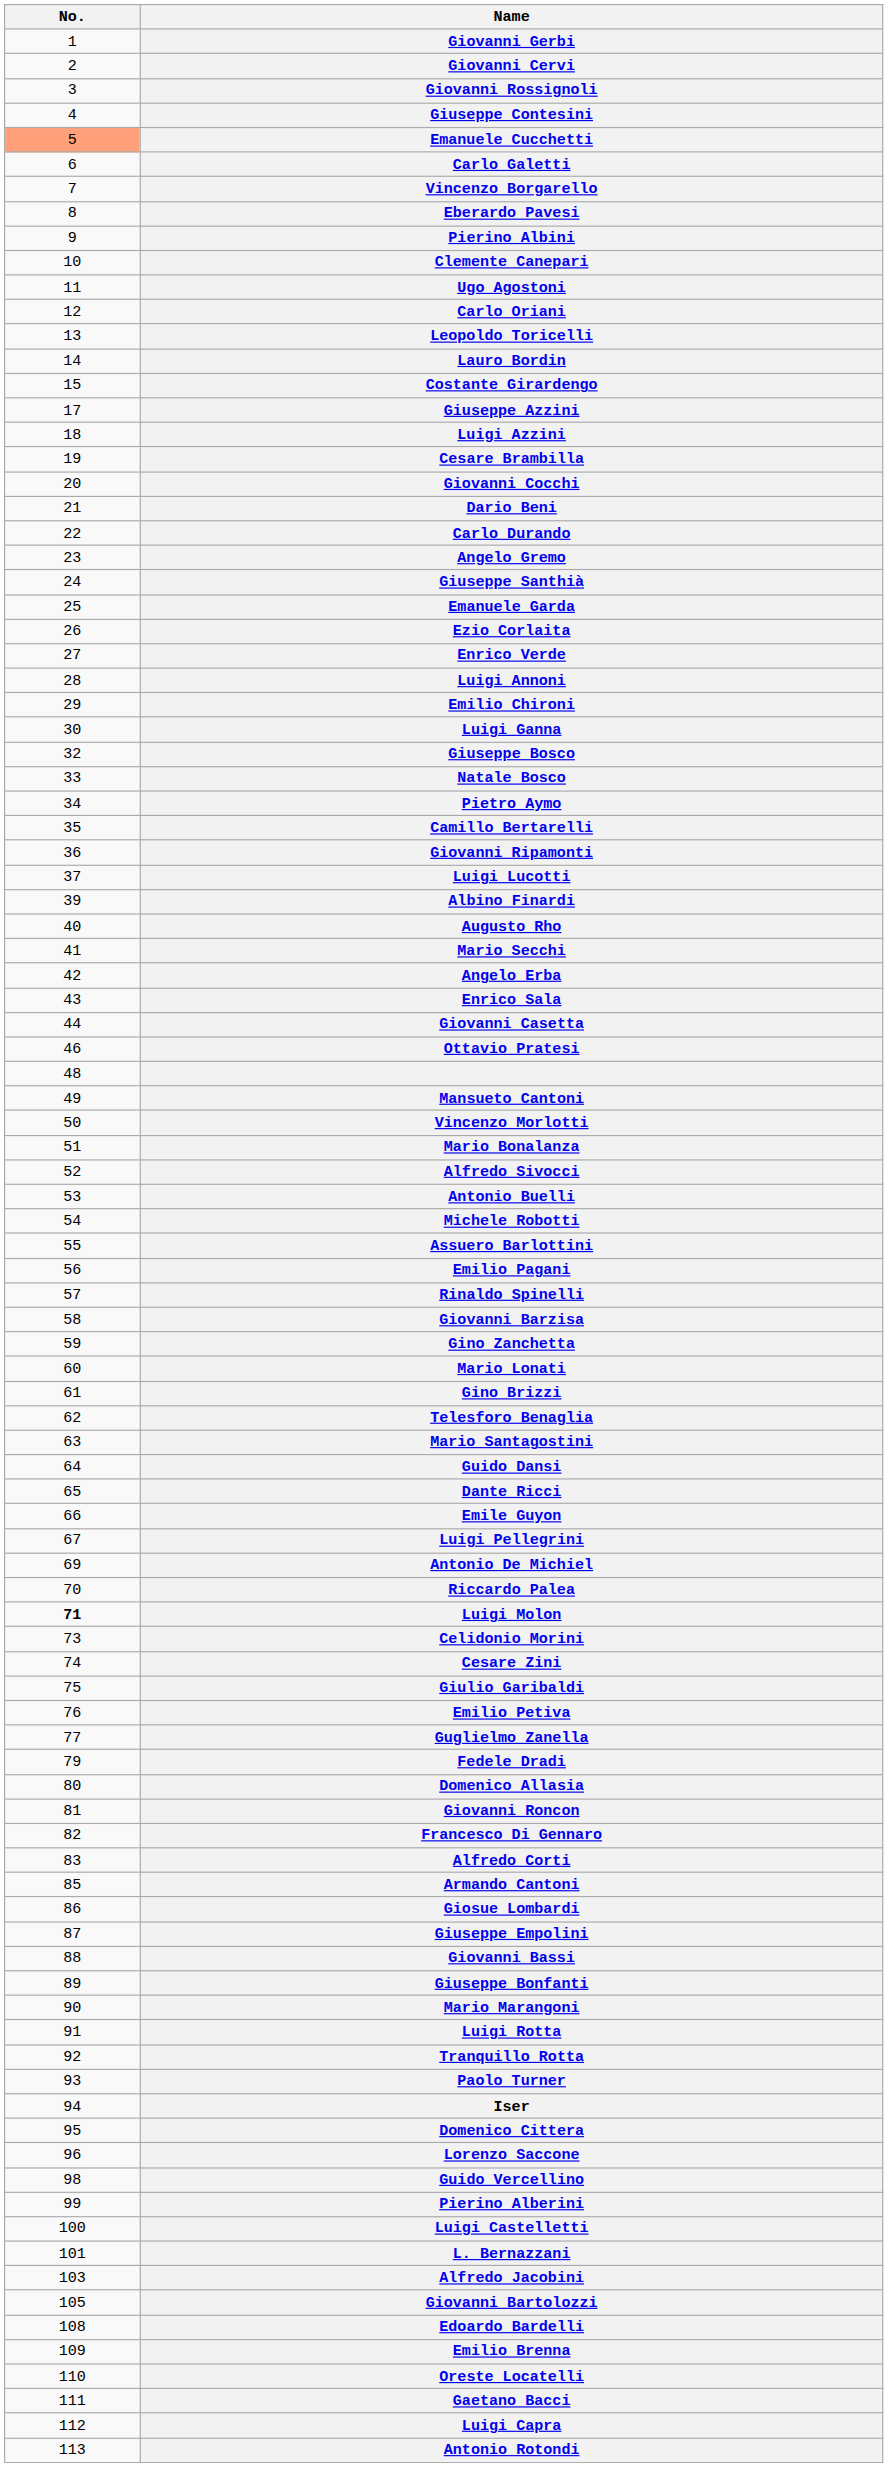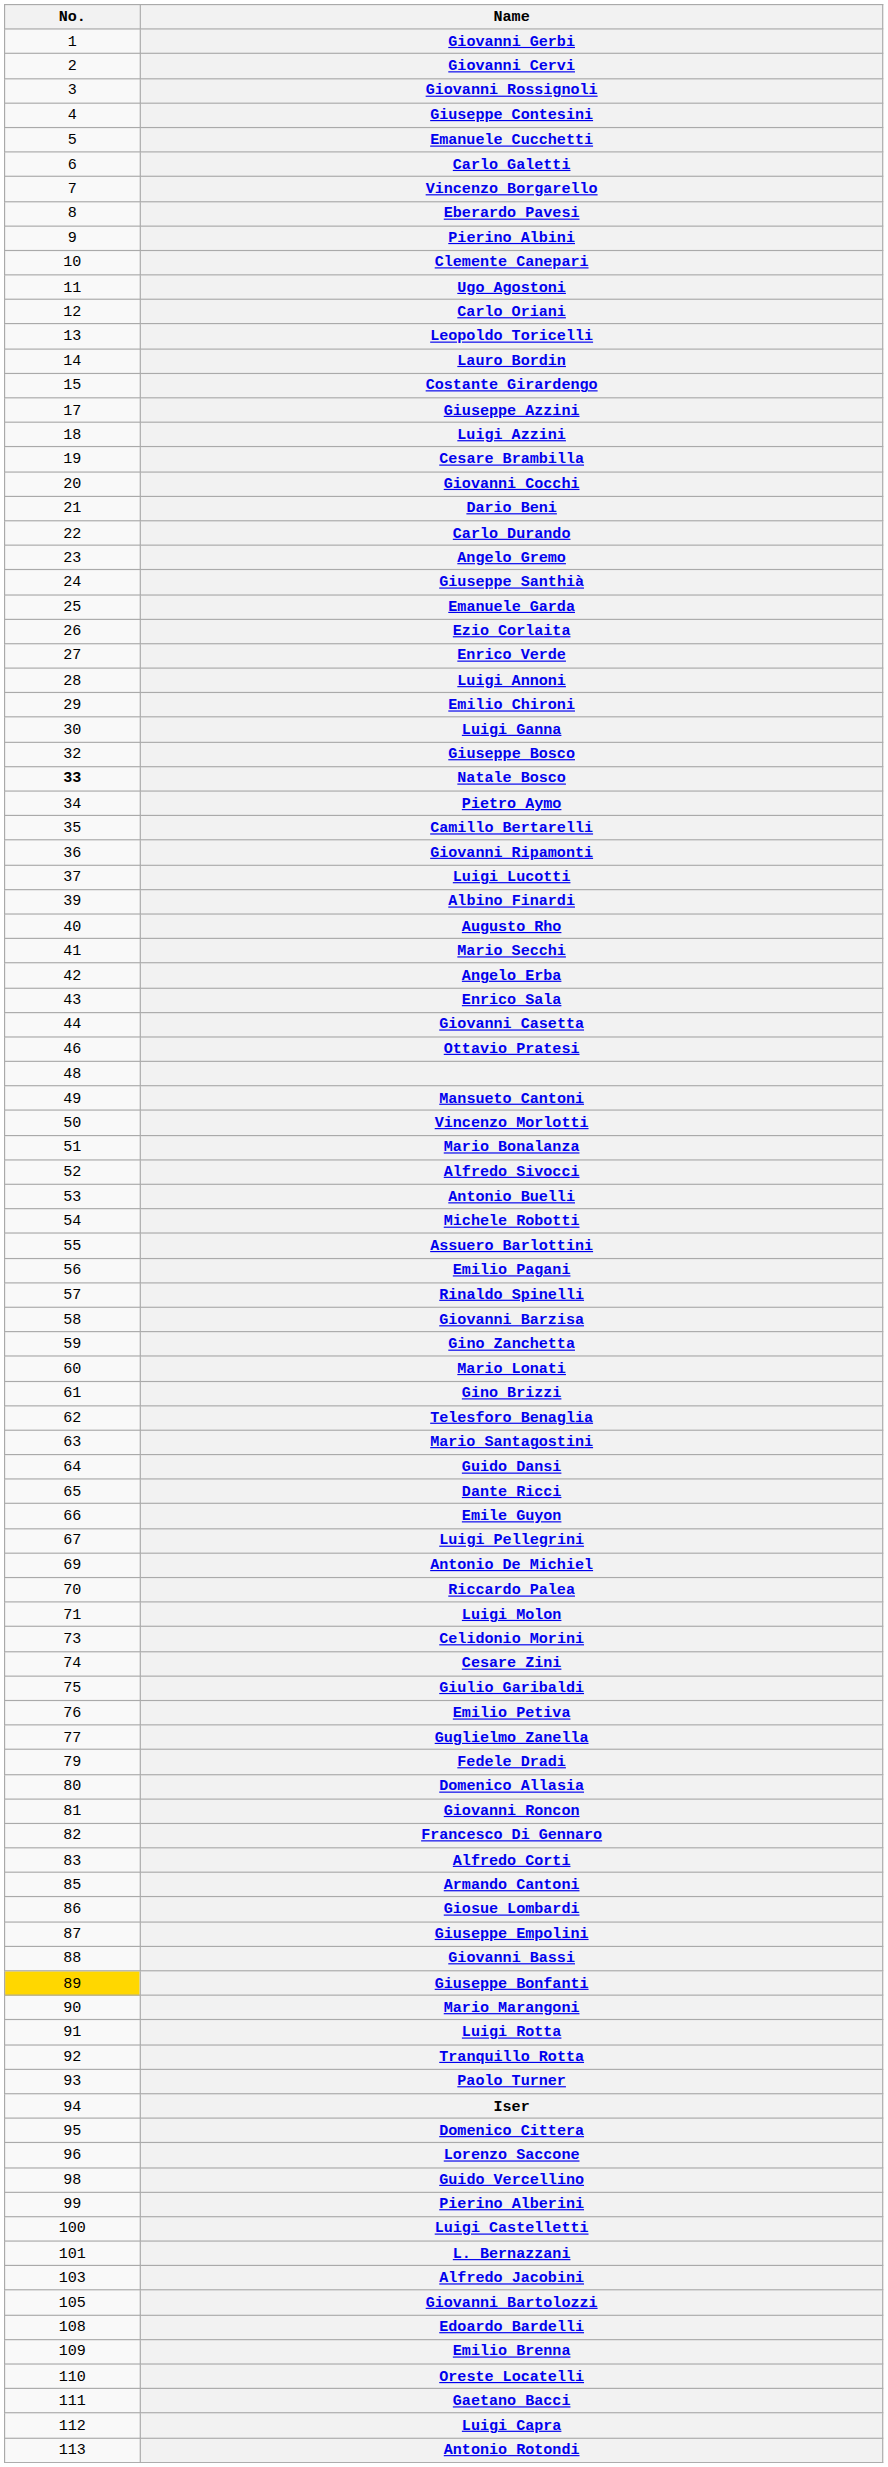Emanuele Cucchetti | No.: lightsalmon background -> no background
Natale Bosco | No.: normal -> bold
Luigi Molon | No.: bold -> normal
Giuseppe Bonfanti | No.: no background -> gold background
